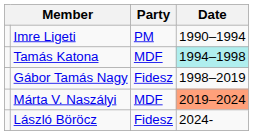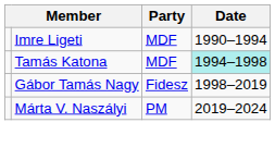Imre Ligeti | Party: PM -> MDF
Márta V. Naszályi | Party: MDF -> PM
Márta V. Naszályi | Date: lightsalmon background -> no background
- row: László Böröcz | Fidesz | 2024-
